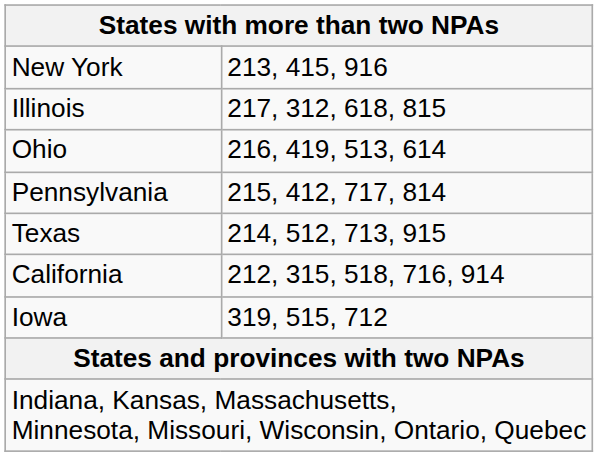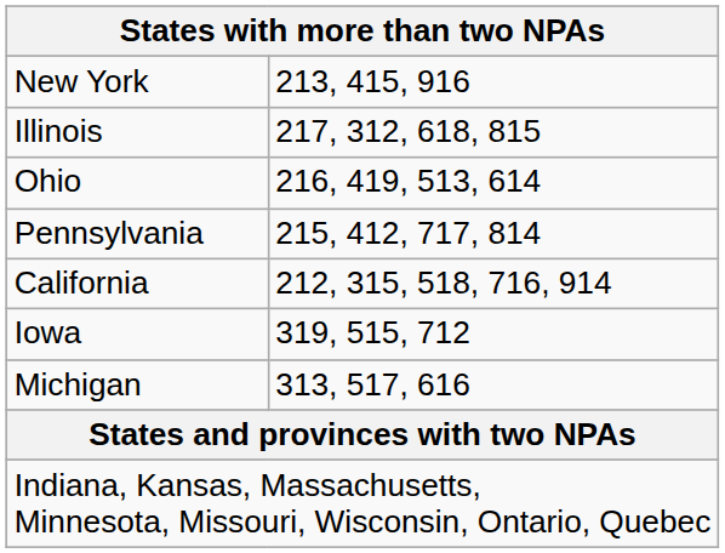- row: Texas | 214, 512, 713, 915
+ row: Michigan | 313, 517, 616
